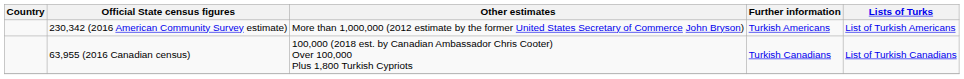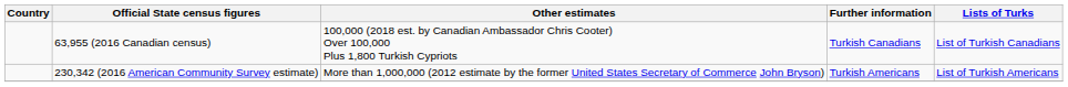rows swapped: 63,955 (2016 Canadian census) <-> 230,342 (2016 American Community Survey estimate)
